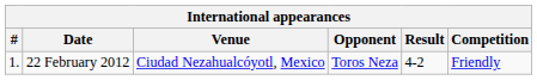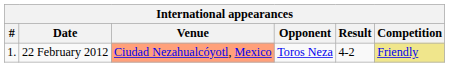22 February 2012 | Venue: no background -> lightsalmon background
22 February 2012 | Competition: no background -> khaki background
